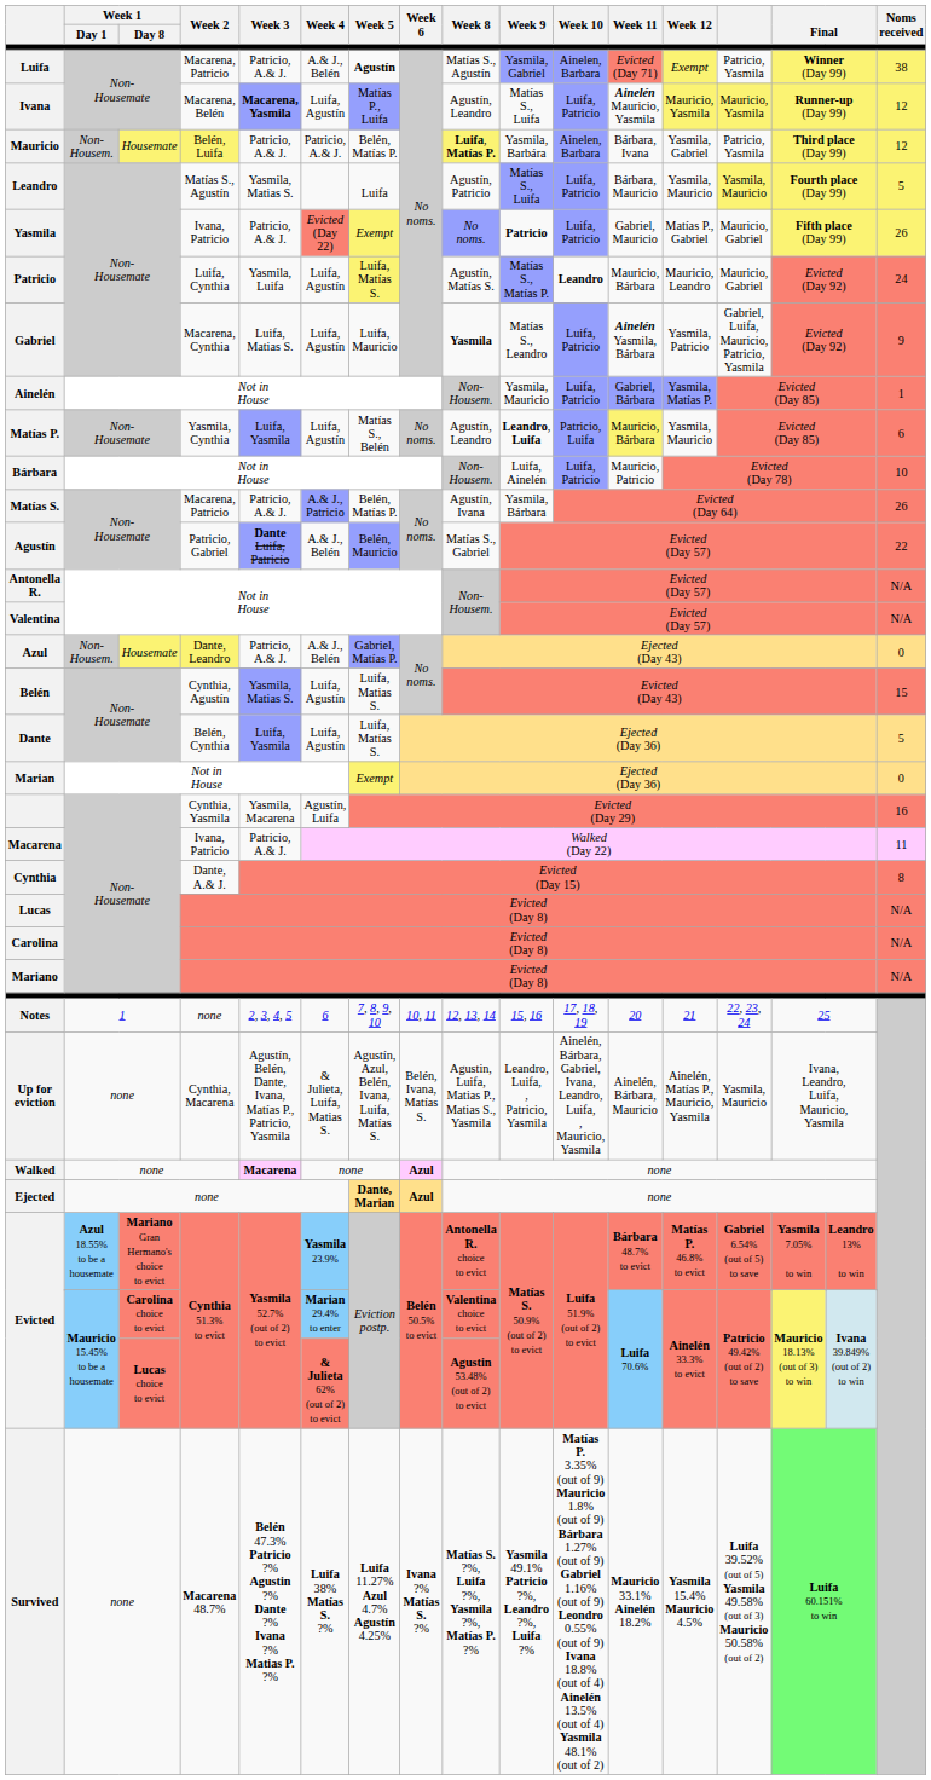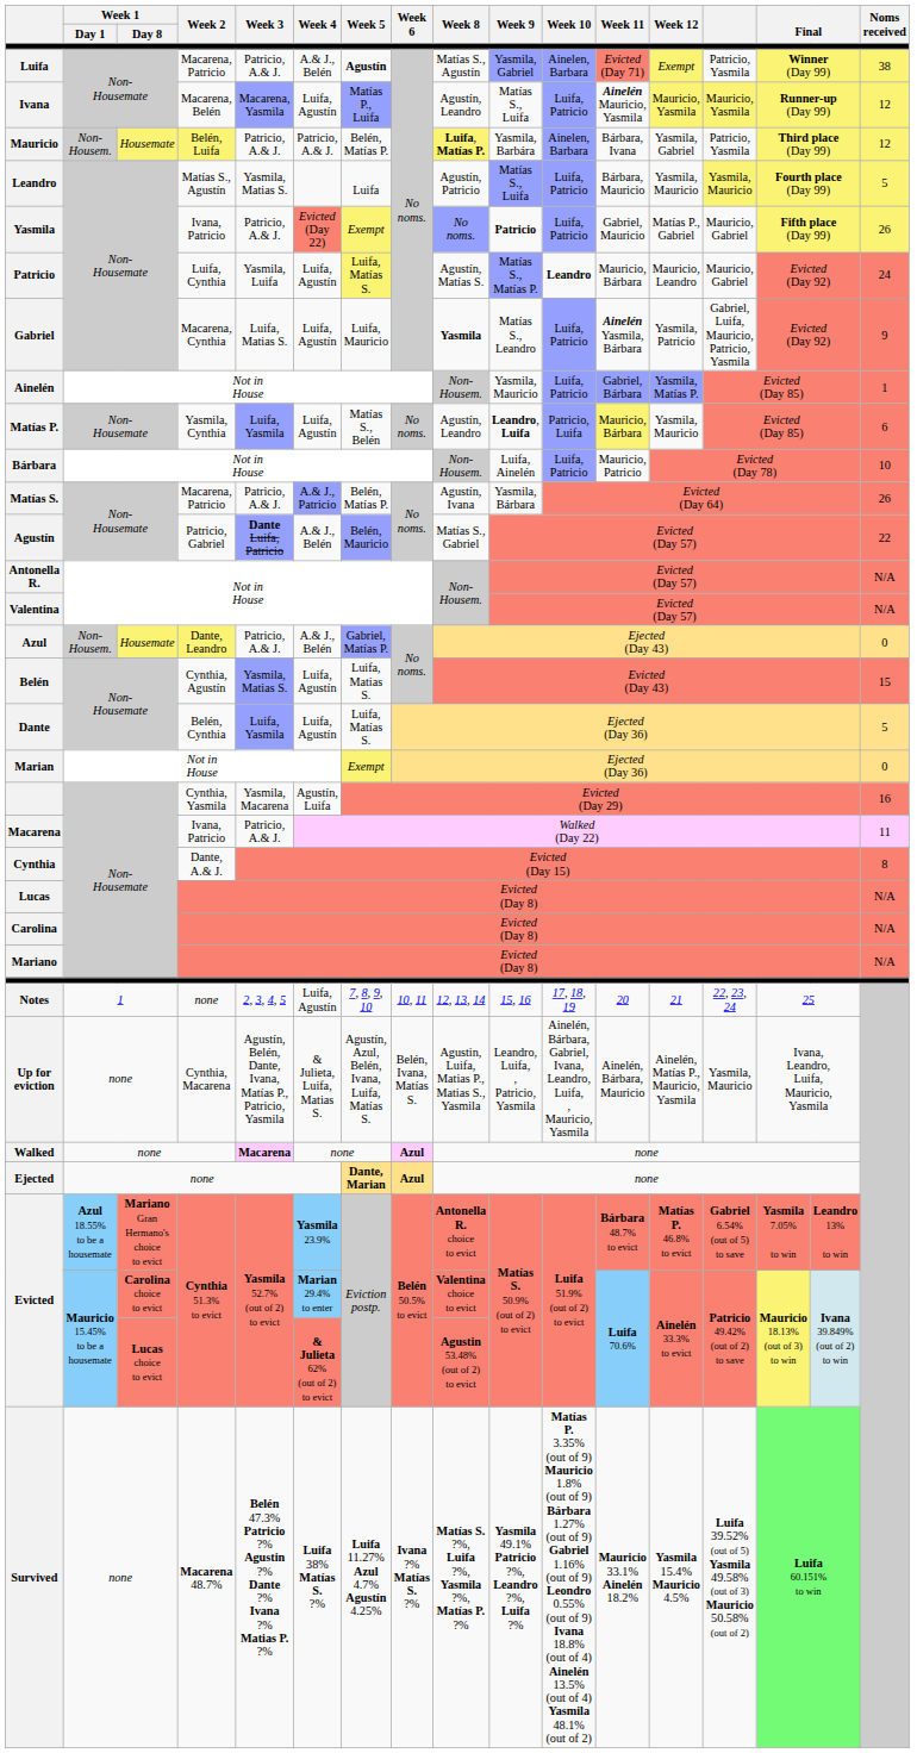Ivana | Week 3: bold -> normal
Notes | Week 4: 6 -> Luifa, Agustín
